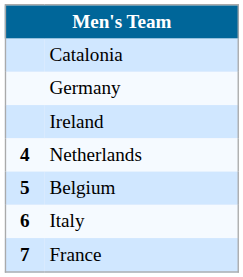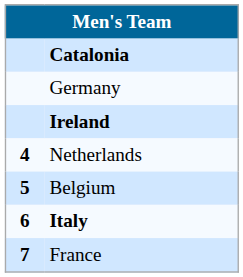Catalonia | column 2: normal -> bold
Ireland | column 2: normal -> bold
Italy | column 2: normal -> bold
